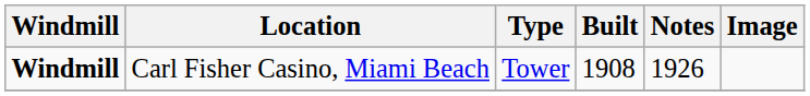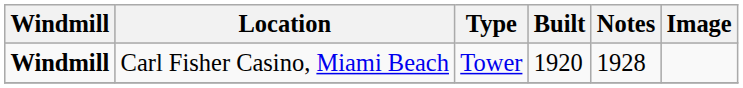row 2 | Built: 1908 -> 1920
row 2 | Notes: 1926 -> 1928
